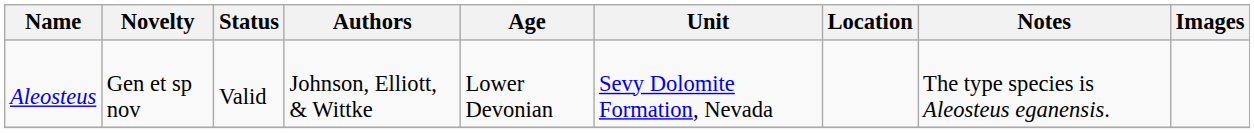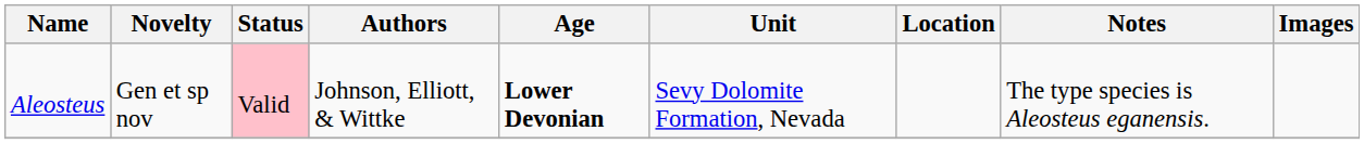Aleosteus | Status: no background -> pink background
Aleosteus | Age: normal -> bold
